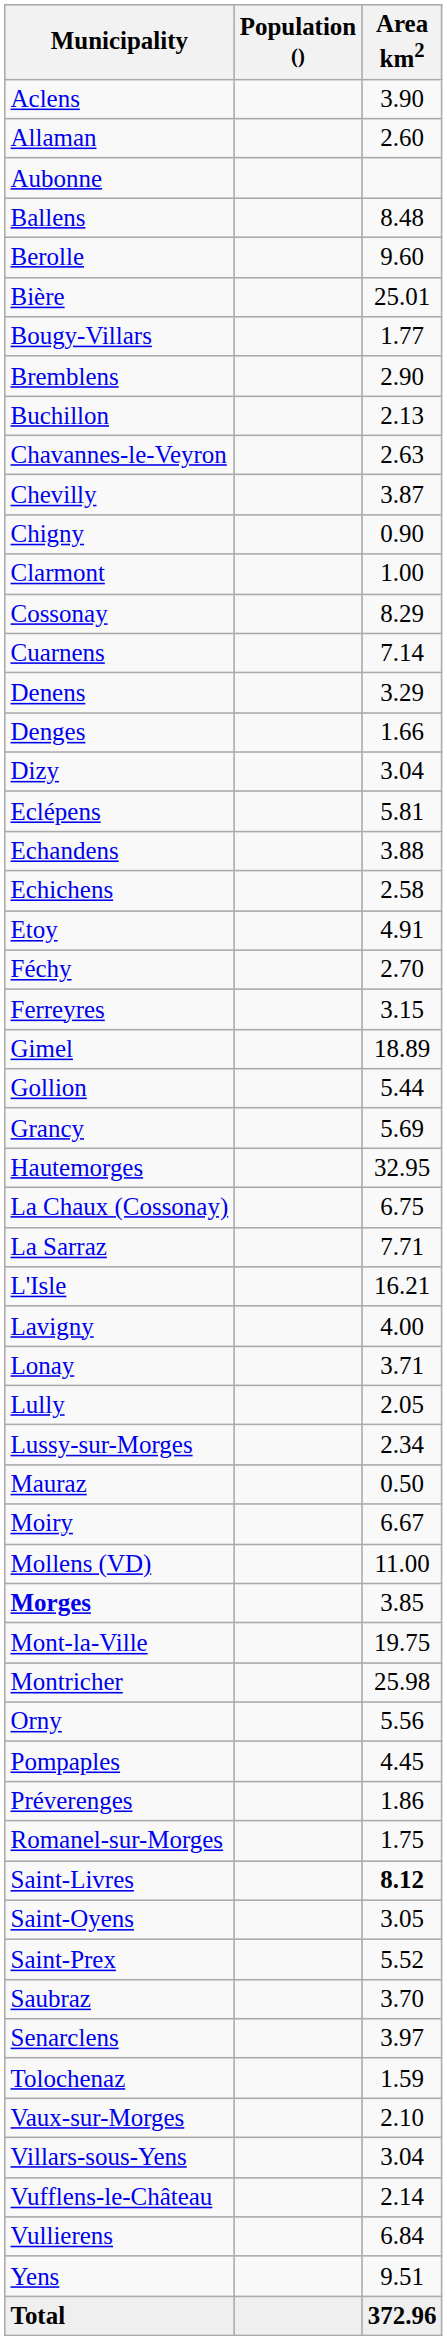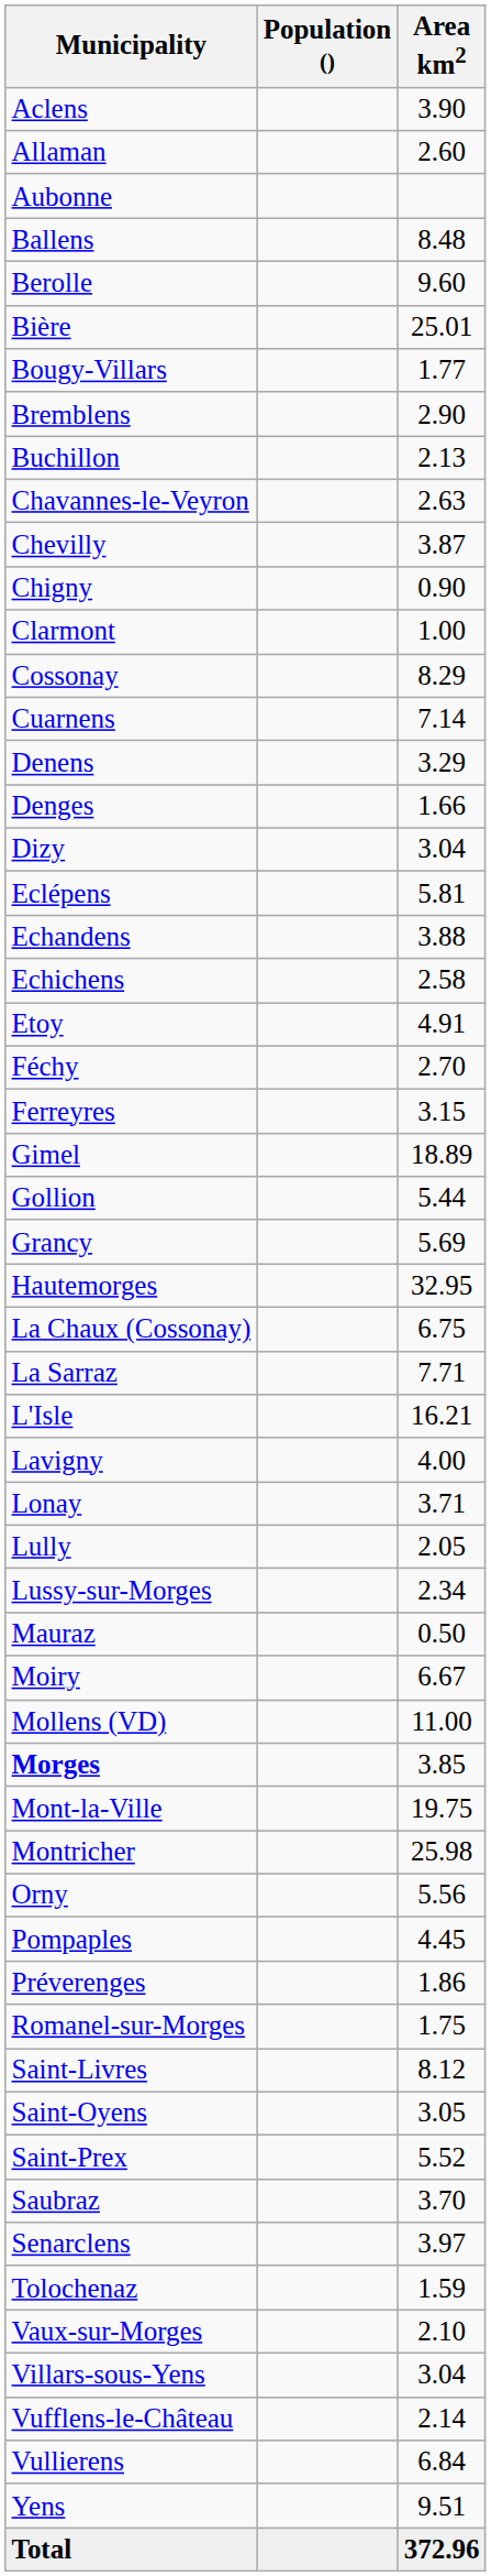Saint-Livres | Area km2: bold -> normal
